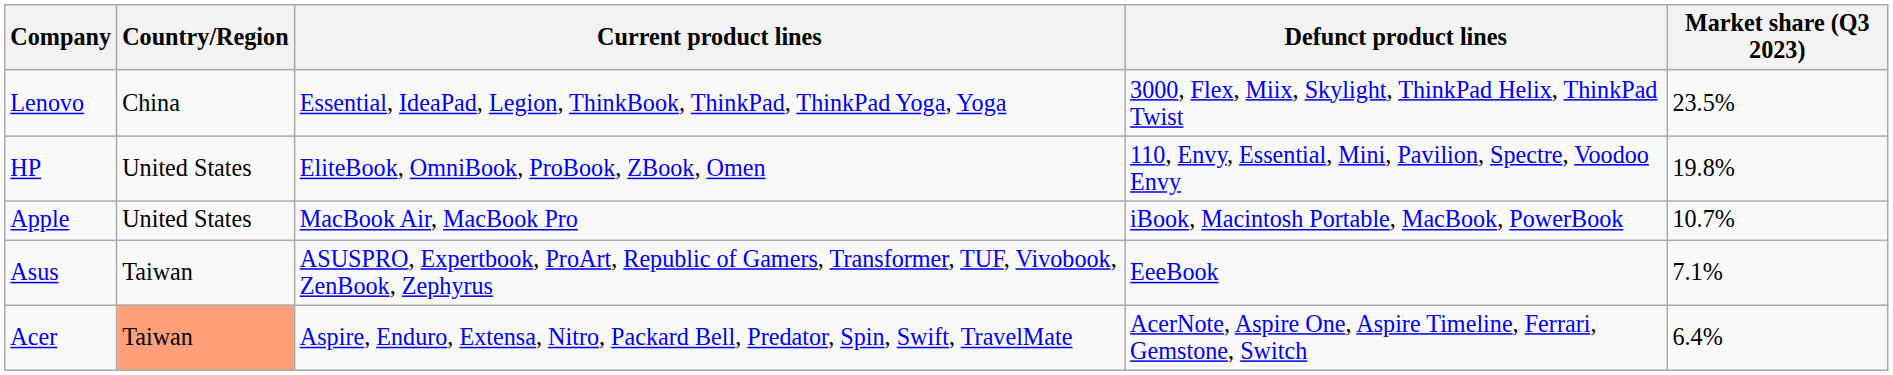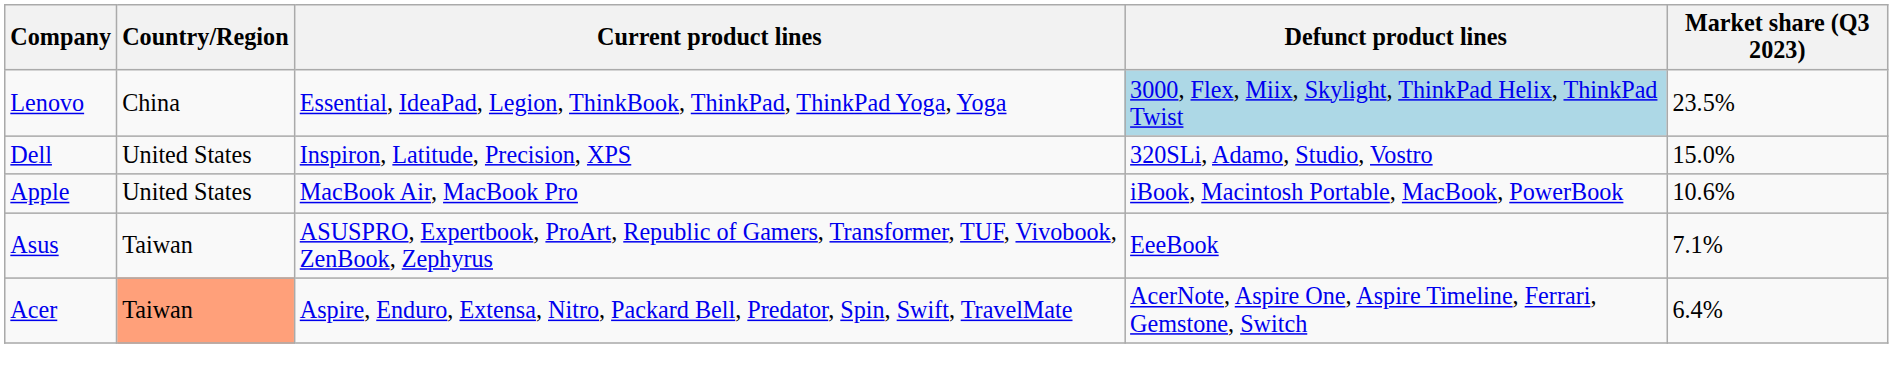Lenovo | Defunct product lines: no background -> lightblue background
- row: HP | United States | EliteBook, OmniBook, ProBook, ZBook, Omen | 110, Envy, Essential, Mini, Pavilion, Spectre, Voodoo Envy | 19.8%
+ row: Dell | United States | Inspiron, Latitude, Precision, XPS | 320SLi, Adamo, Studio, Vostro | 15.0%
Apple | Market share (Q3 2023): 10.7% -> 10.6%
